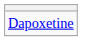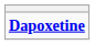row 2 | column 1: normal -> bold
